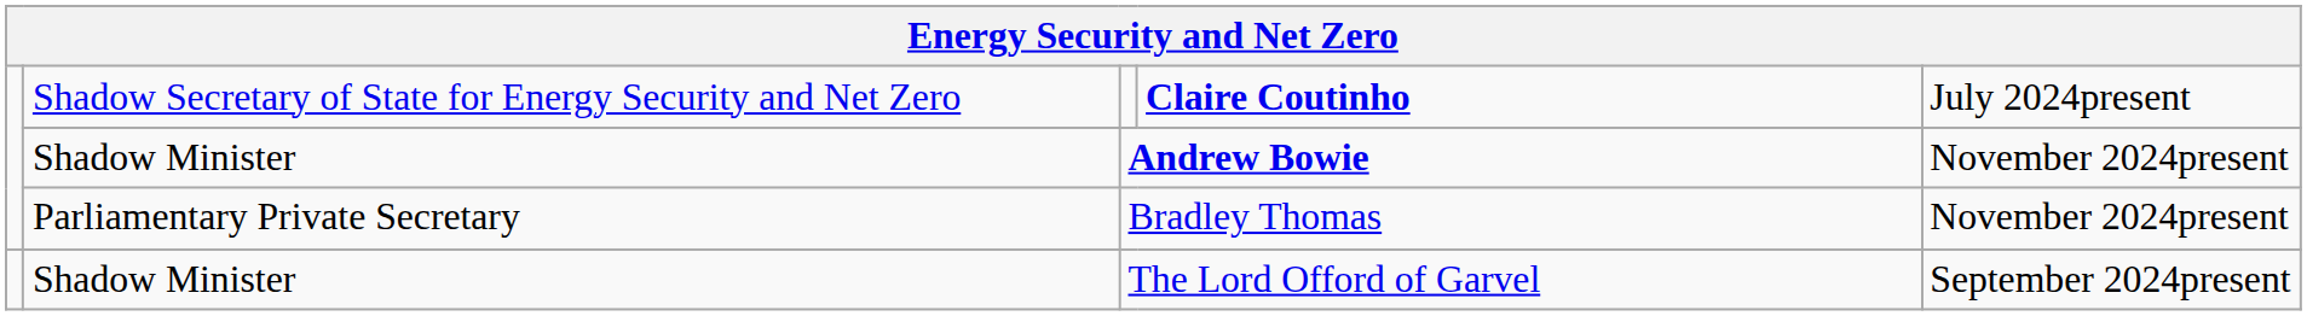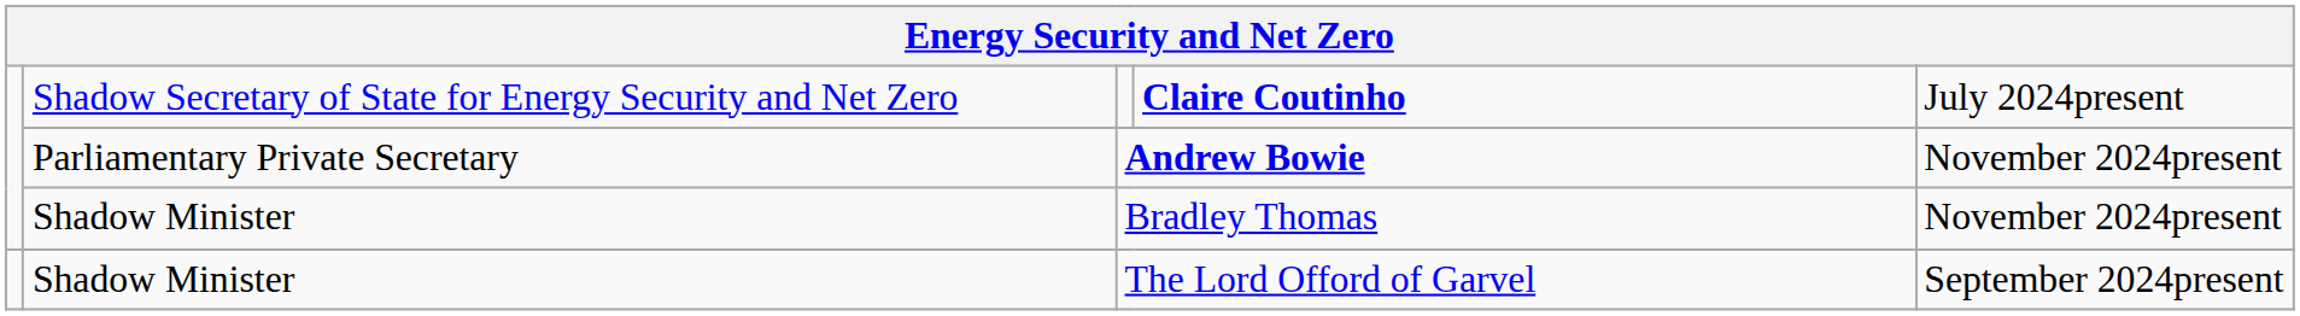Andrew Bowie | column 2: Shadow Minister -> Parliamentary Private Secretary
Bradley Thomas | column 2: Parliamentary Private Secretary -> Shadow Minister
